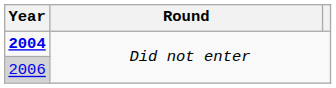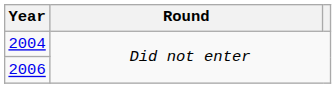2004 | Year: bold -> normal
2006 | Year: lightgrey background -> no background
